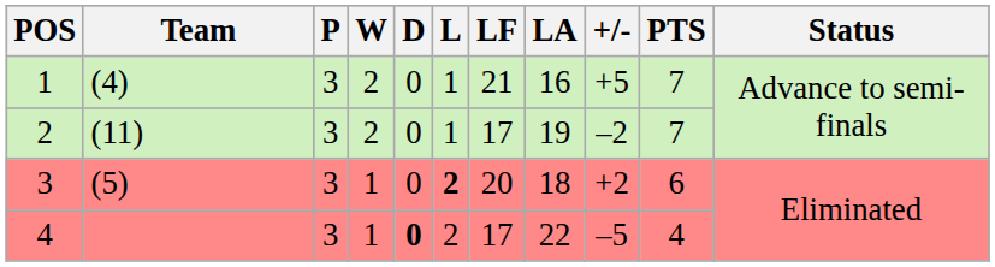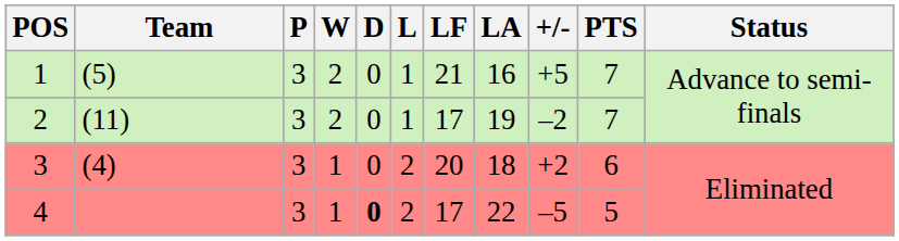row 2 | Team: (4) -> (5)
row 4 | Team: (5) -> (4)
row 4 | L: bold -> normal
row 5 | PTS: 4 -> 5
